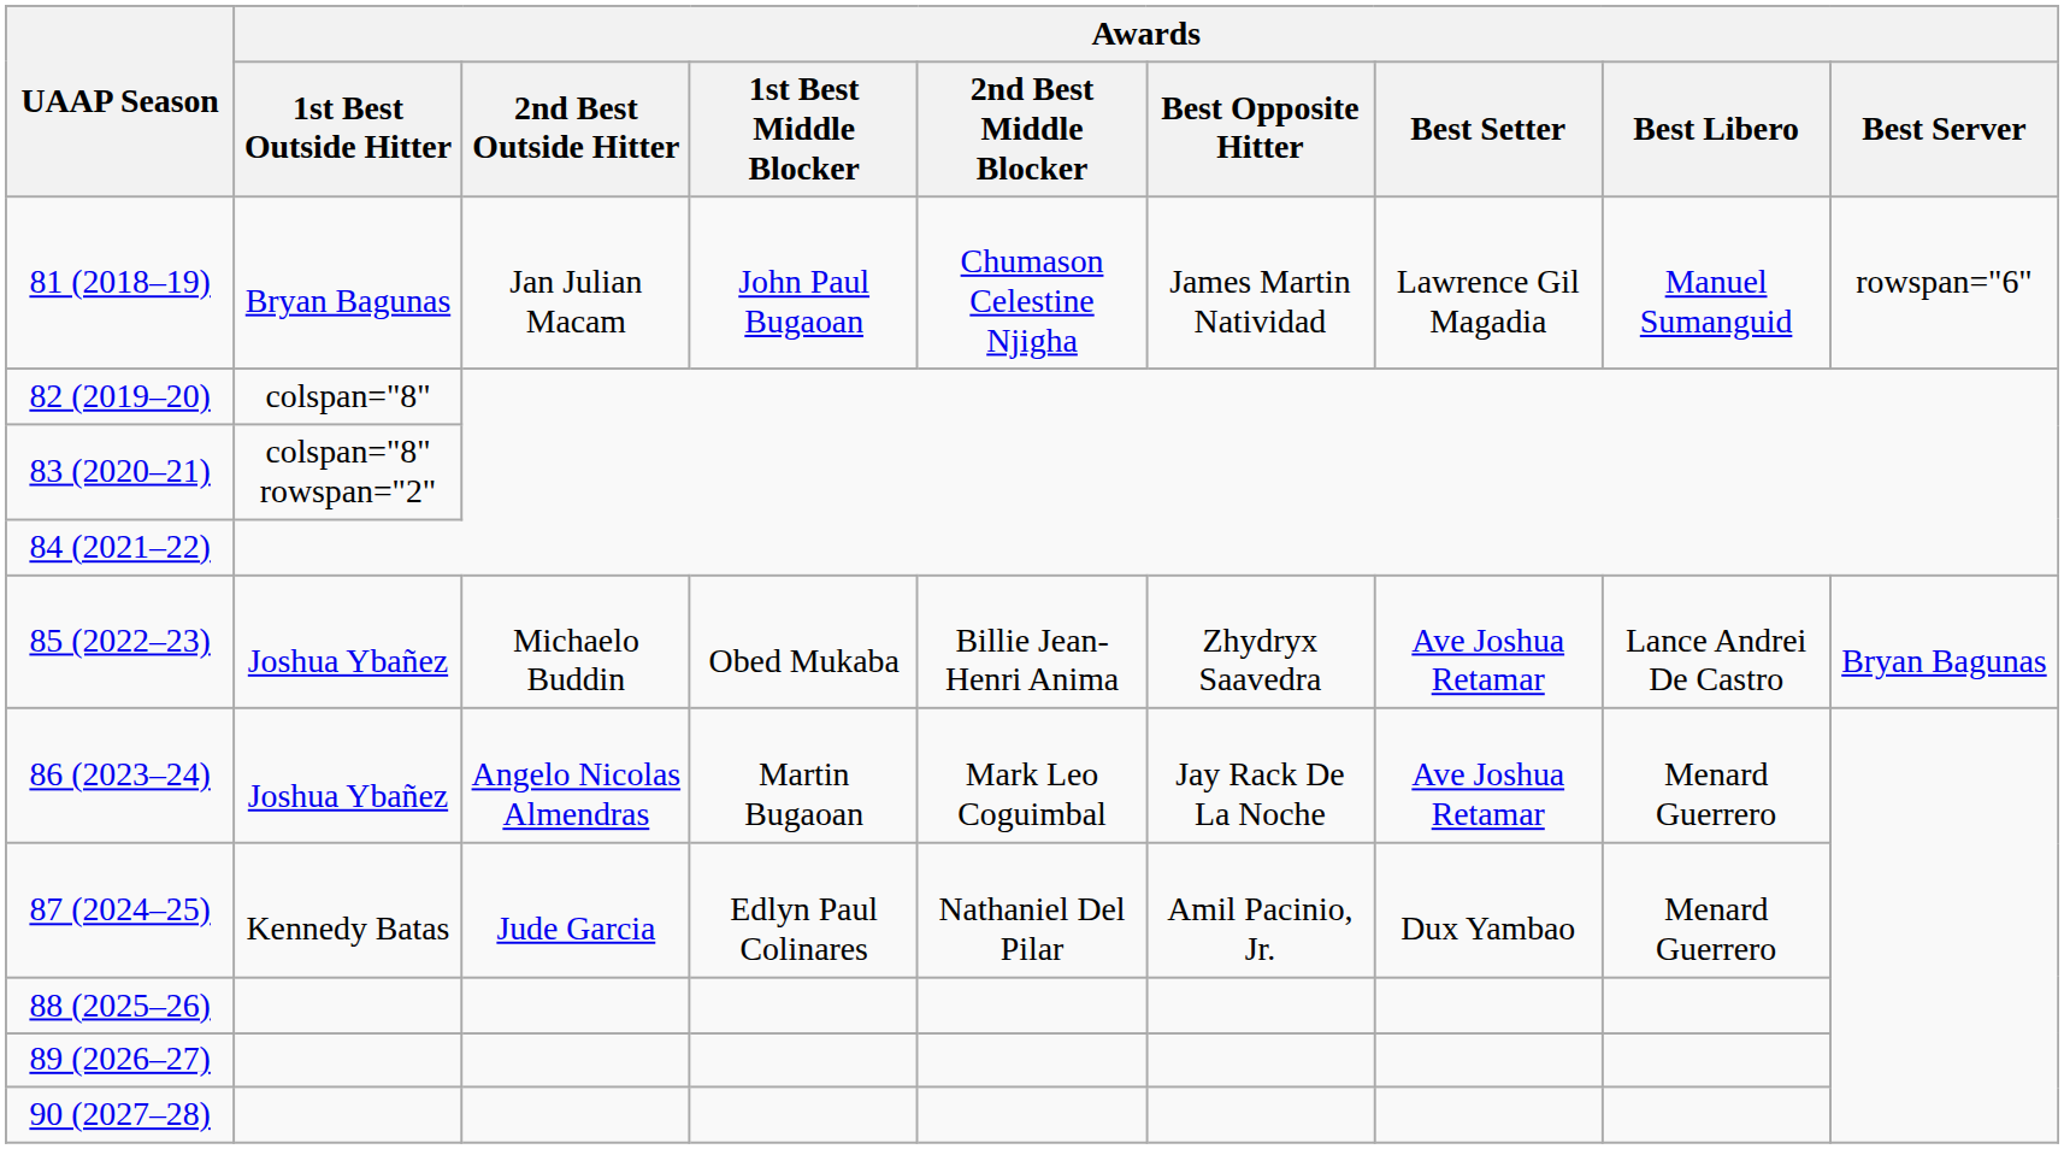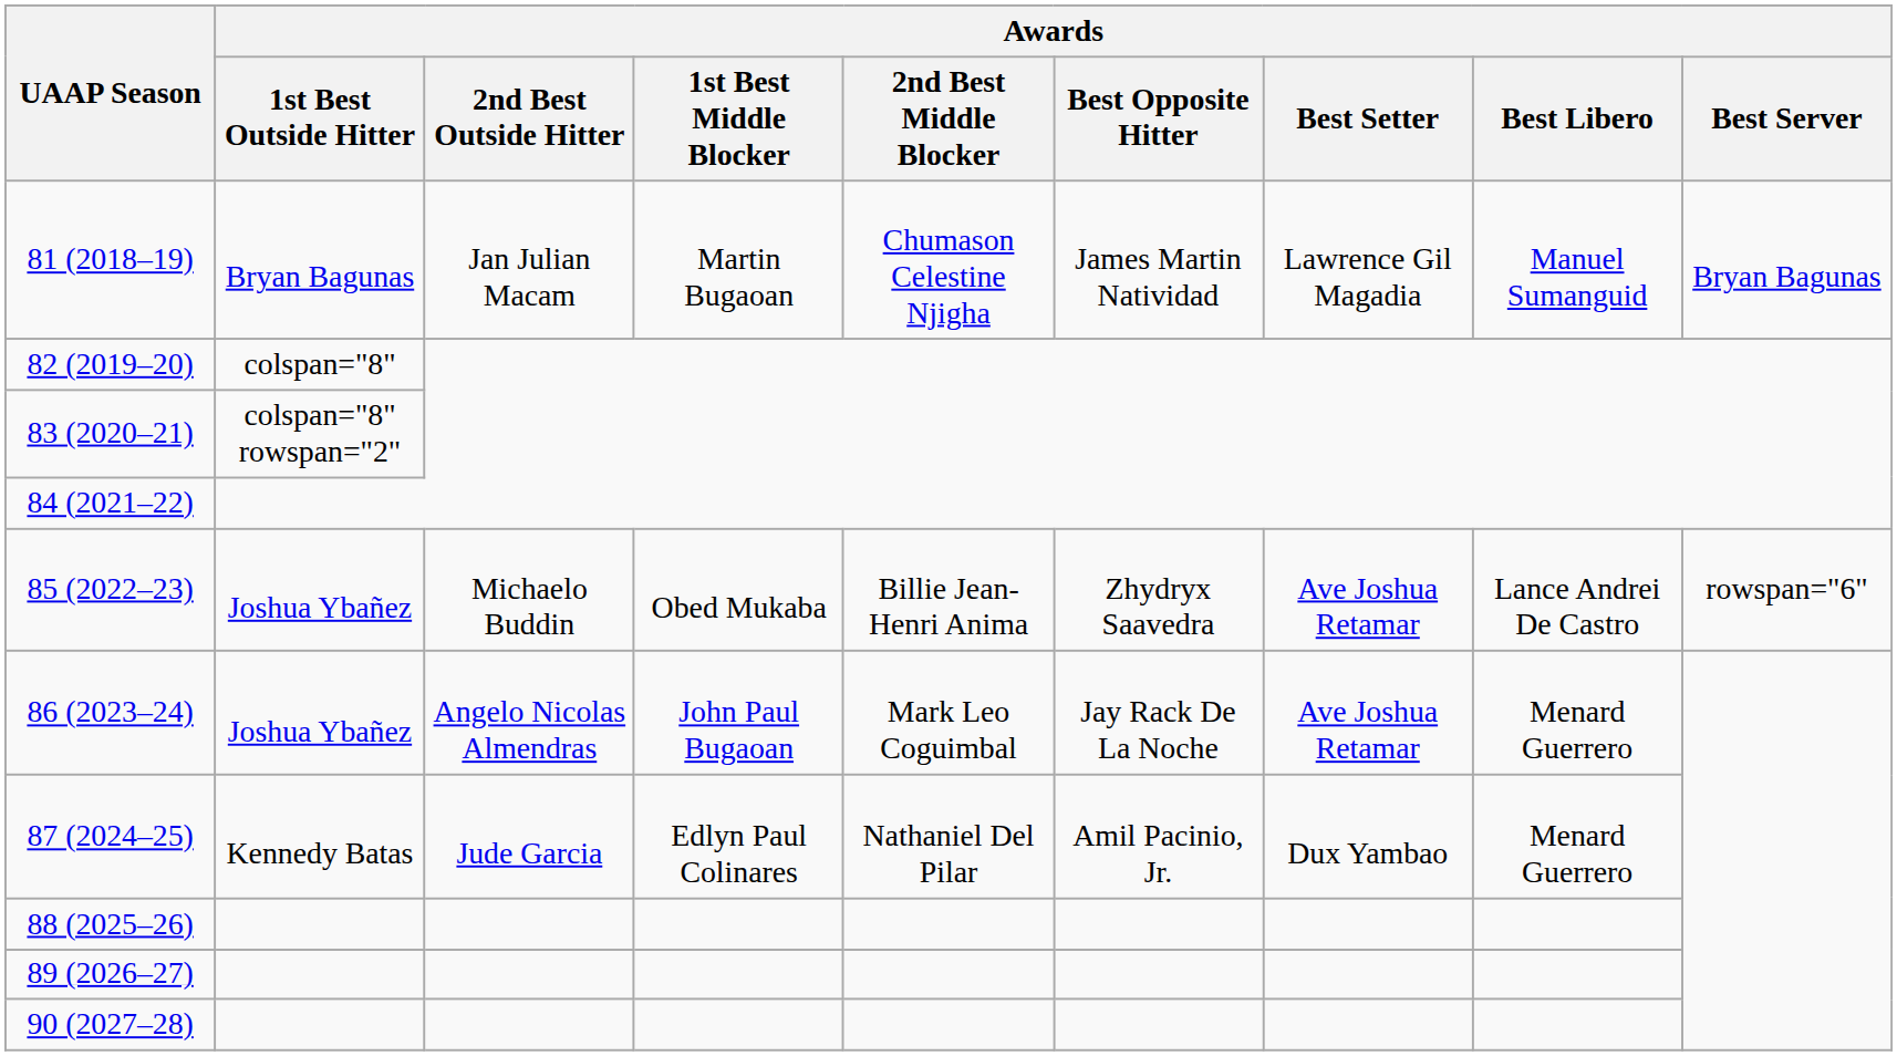81 (2018–19) | Awards / 1st Best Middle Blocker: John Paul Bugaoan -> Martin Bugaoan
81 (2018–19) | Awards / Best Server: rowspan="6" -> Bryan Bagunas
85 (2022–23) | Awards / Best Server: Bryan Bagunas -> rowspan="6"
86 (2023–24) | Awards / 1st Best Middle Blocker: Martin Bugaoan -> John Paul Bugaoan
